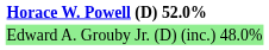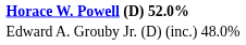row 2 | column 1: lightgreen background -> no background
